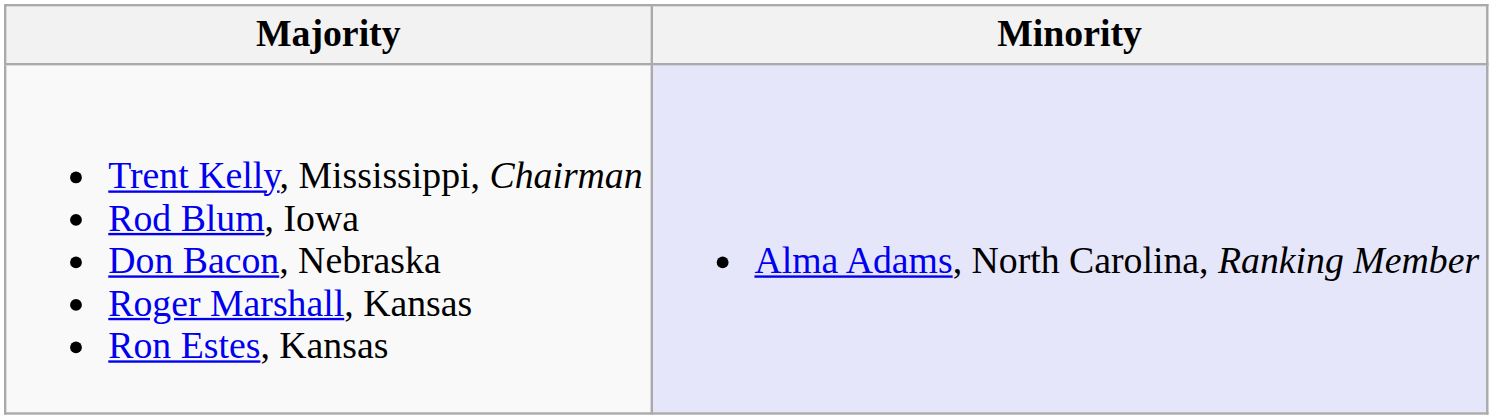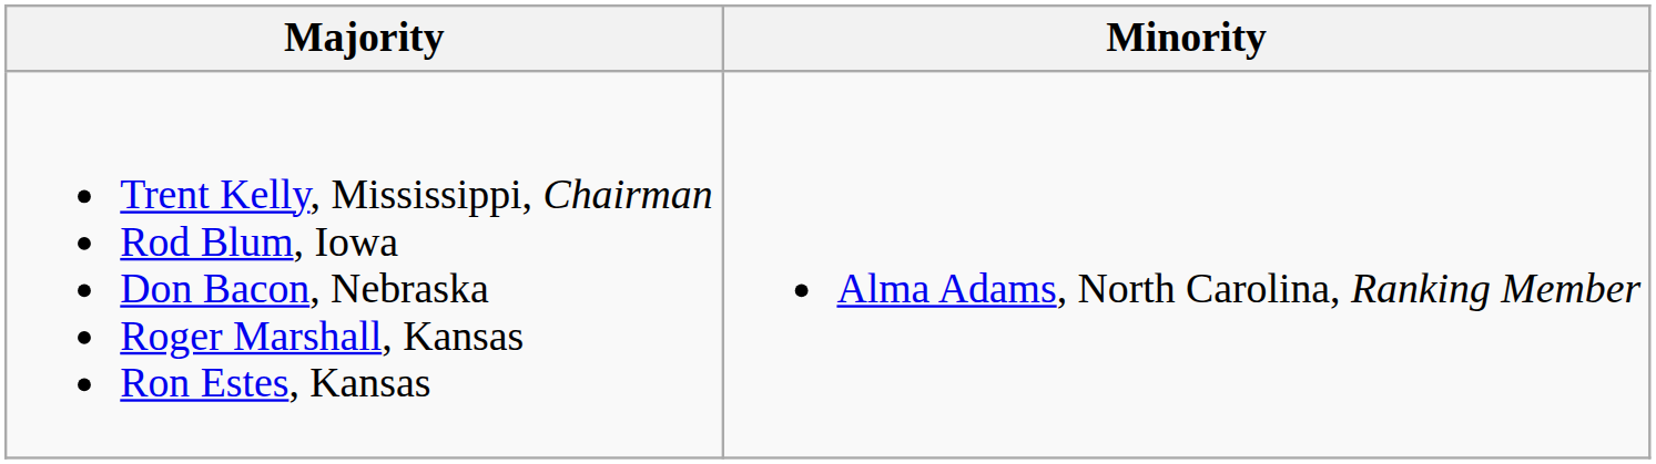row 2 | Minority: lavender background -> no background
